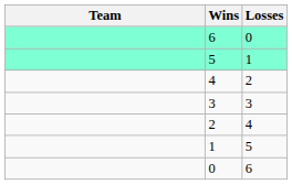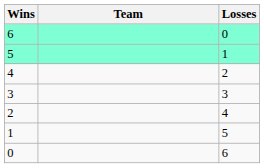columns swapped: Team <-> Wins
